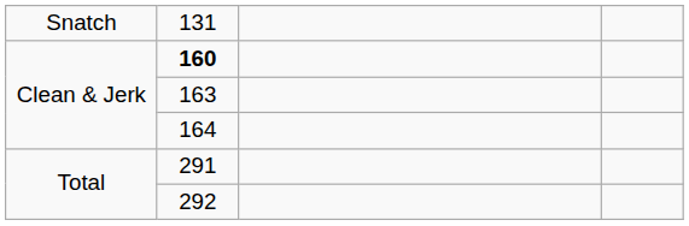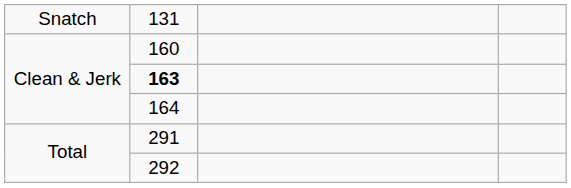160 | column 2: bold -> normal
163 | column 2: normal -> bold
